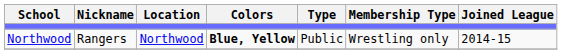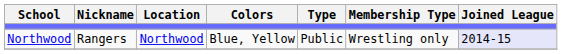row 3 | Colors: bold -> normal
row 3 | Joined League: no background -> lavender background
